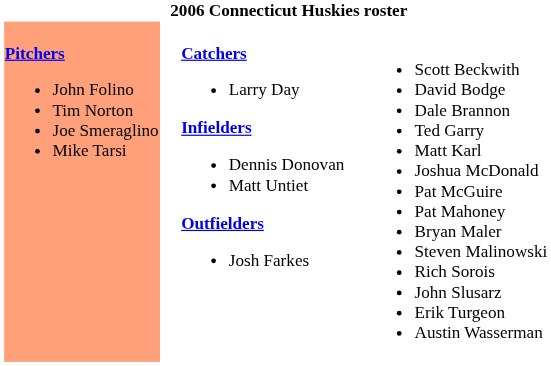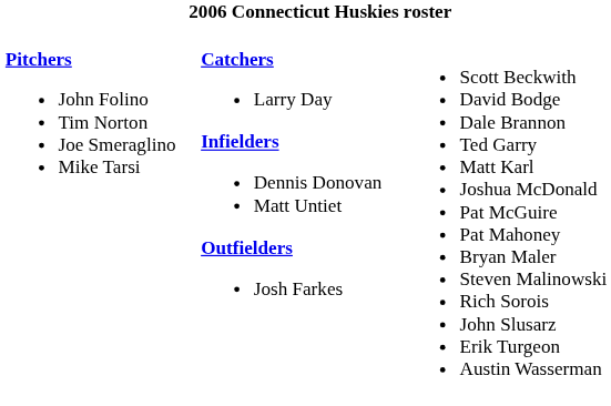Pitchers John Folino Tim Norton Joe Smeraglino Mike Tarsi | column 1: lightsalmon background -> no background
